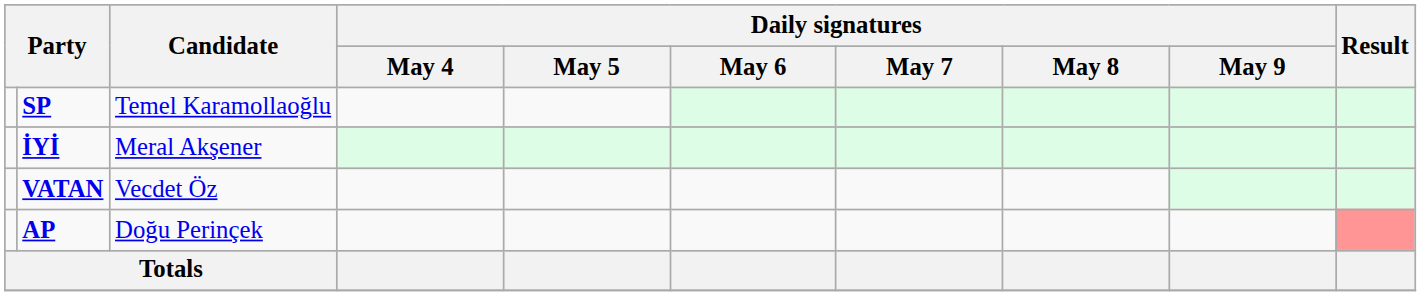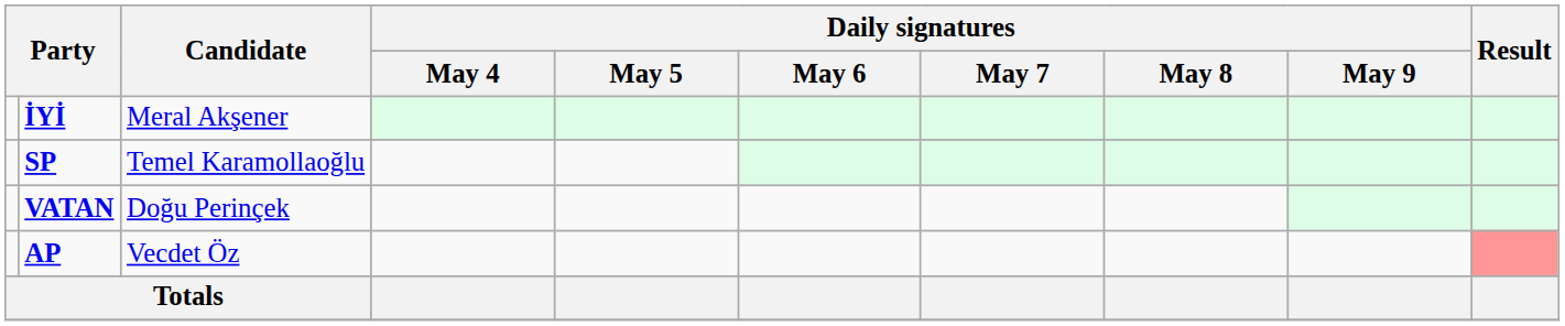rows swapped: İYİ <-> SP
VATAN | Candidate: Vecdet Öz -> Doğu Perinçek
AP | Candidate: Doğu Perinçek -> Vecdet Öz
